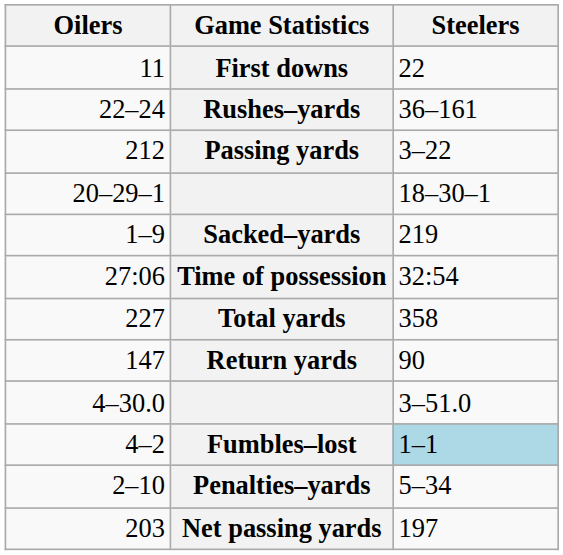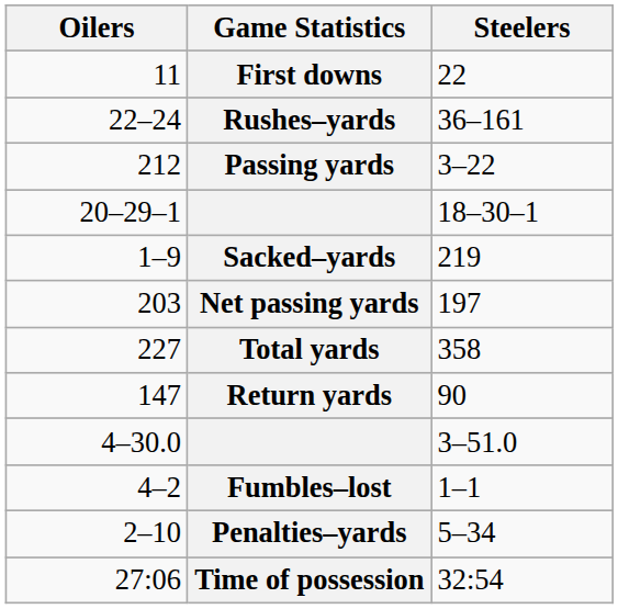rows swapped: Net passing yards <-> Time of possession
Fumbles–lost | Steelers: lightblue background -> no background
